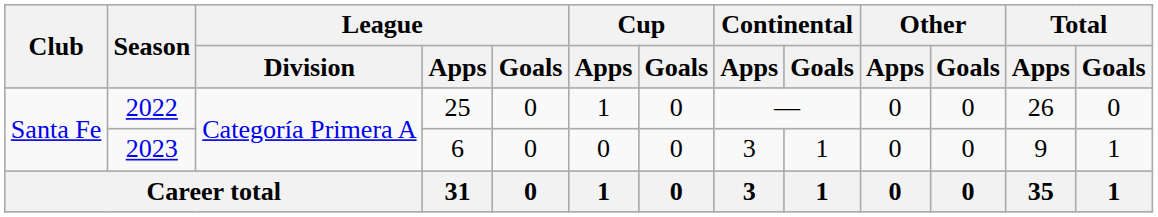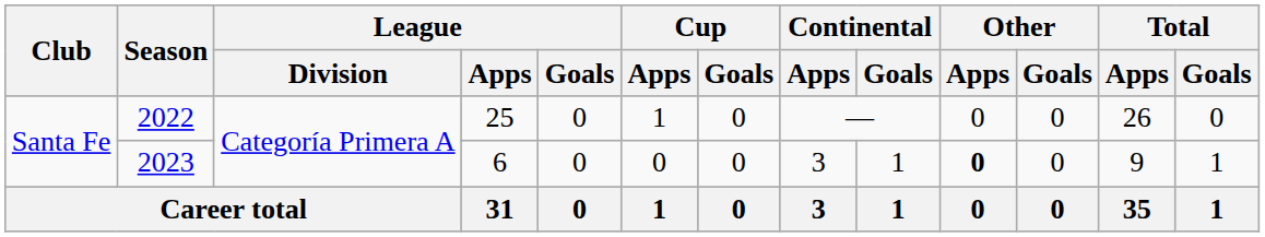2023 | Other / Apps: normal -> bold
